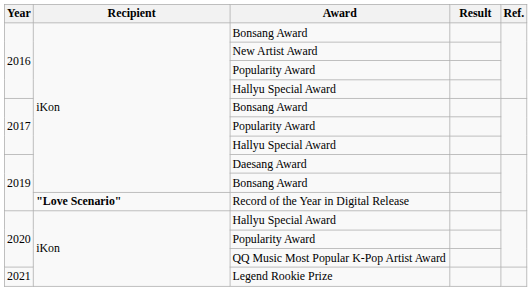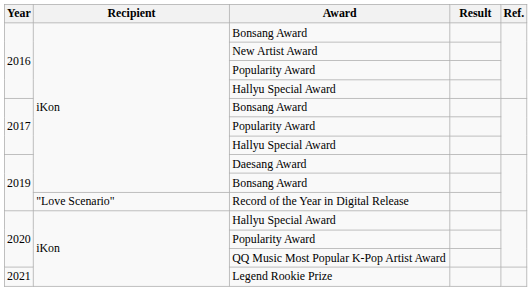Record of the Year in Digital Release | Recipient: bold -> normal
